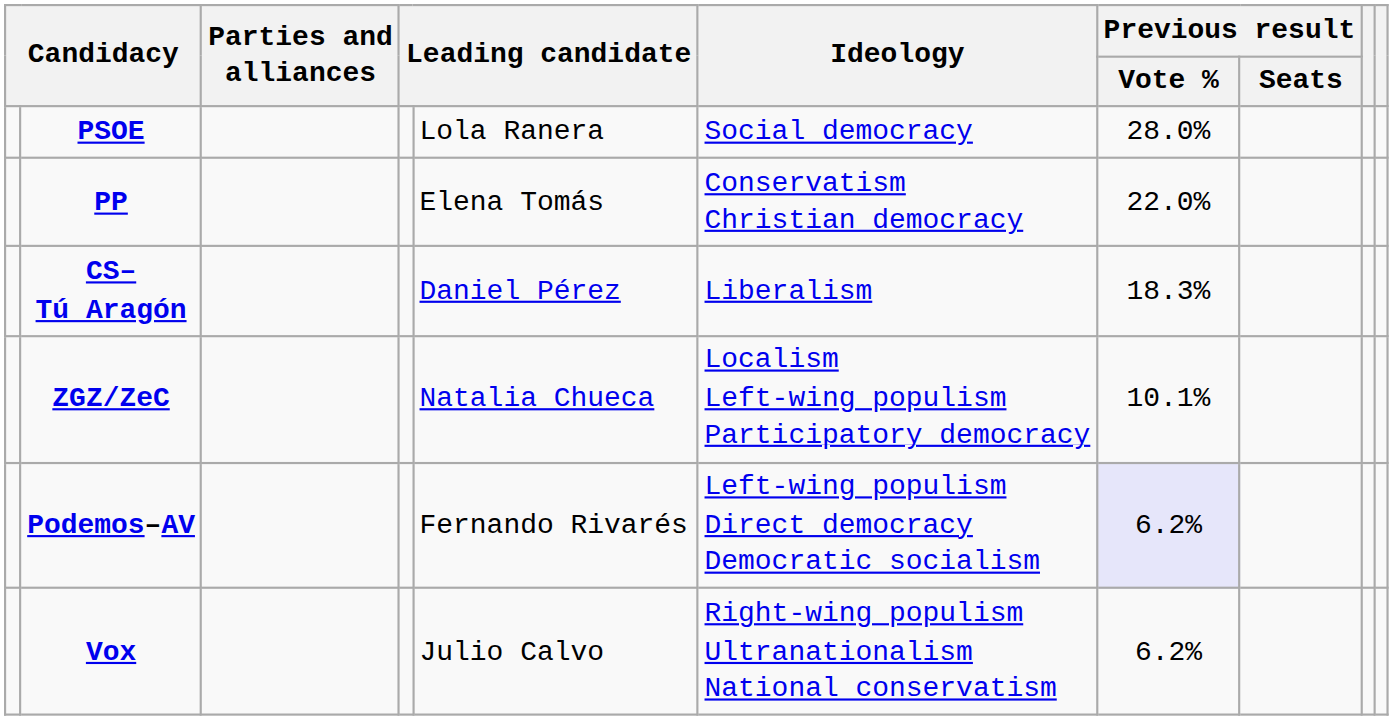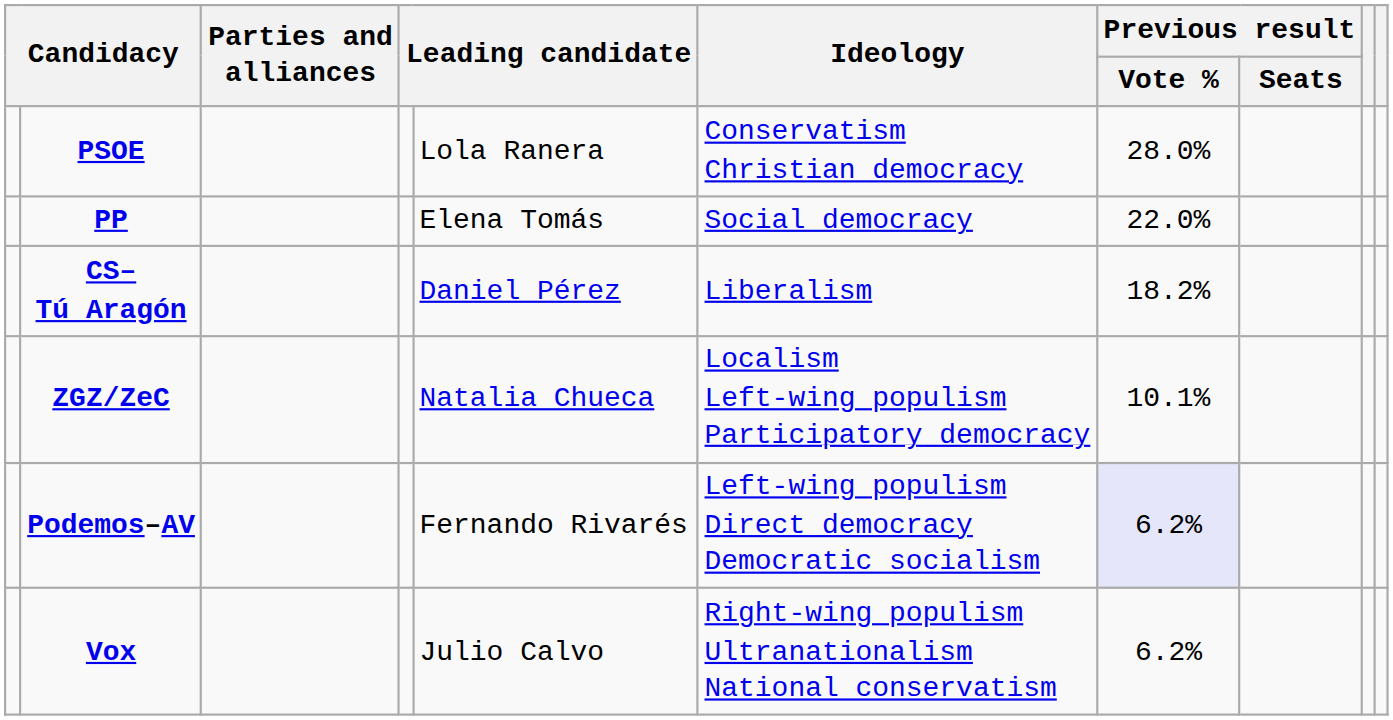PSOE | Ideology: Social democracy -> Conservatism Christian democracy
PP | Ideology: Conservatism Christian democracy -> Social democracy
CS– Tú Aragón | Previous result / Vote %: 18.3% -> 18.2%
